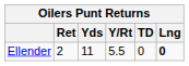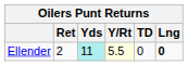Ellender | Yds: no background -> paleturquoise background
Ellender | Y/Rt: no background -> lightyellow background
